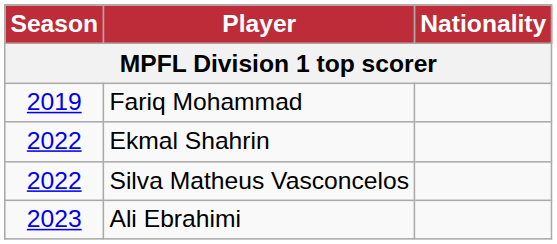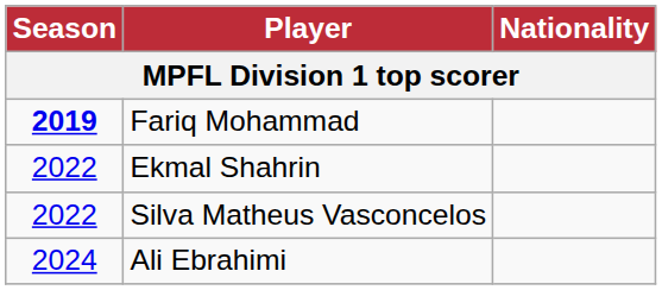Fariq Mohammad | Season: normal -> bold
Ali Ebrahimi | Season: 2023 -> 2024
